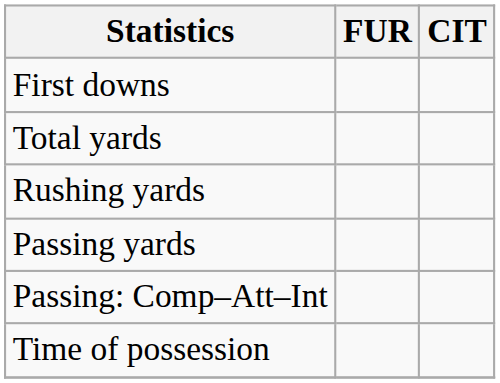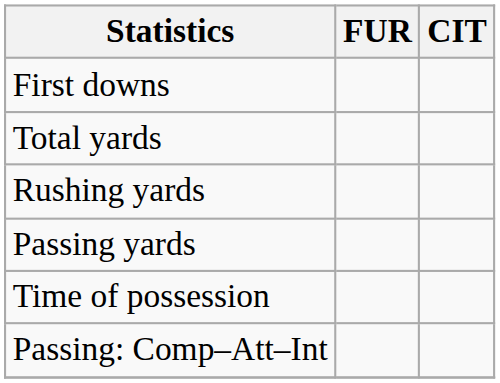rows swapped: Passing: Comp–Att–Int <-> Time of possession
